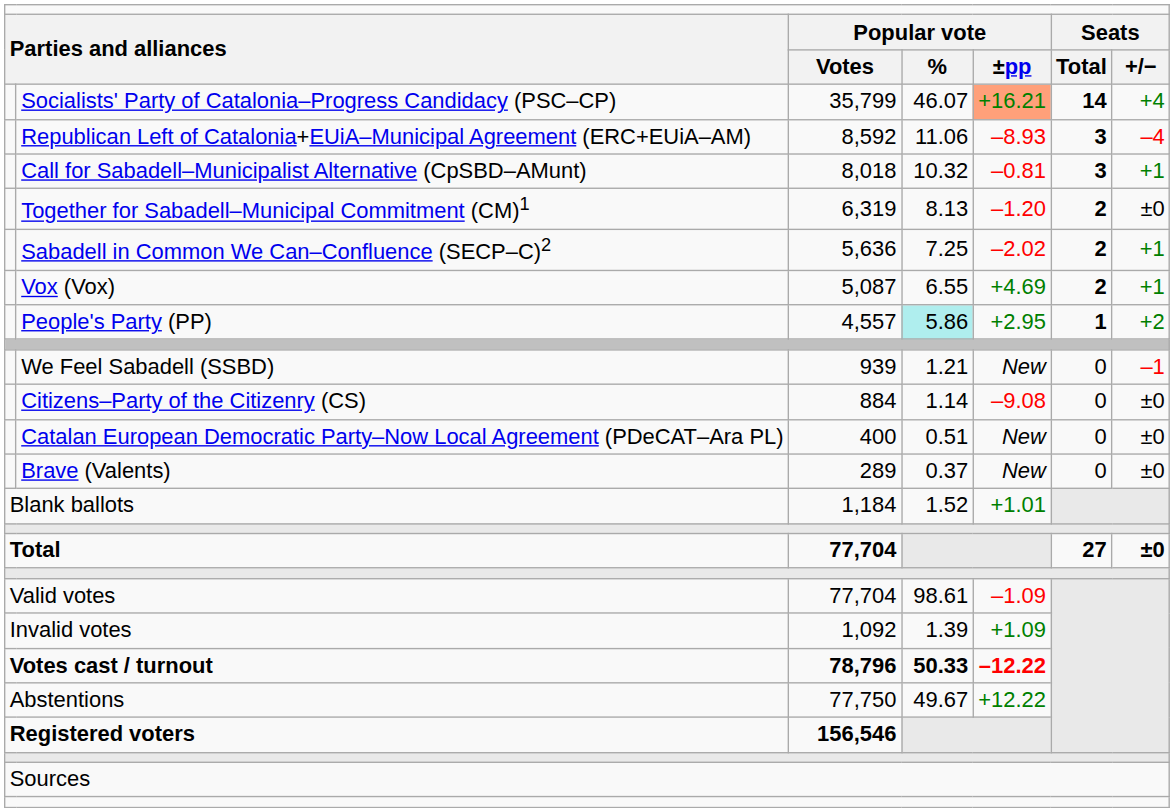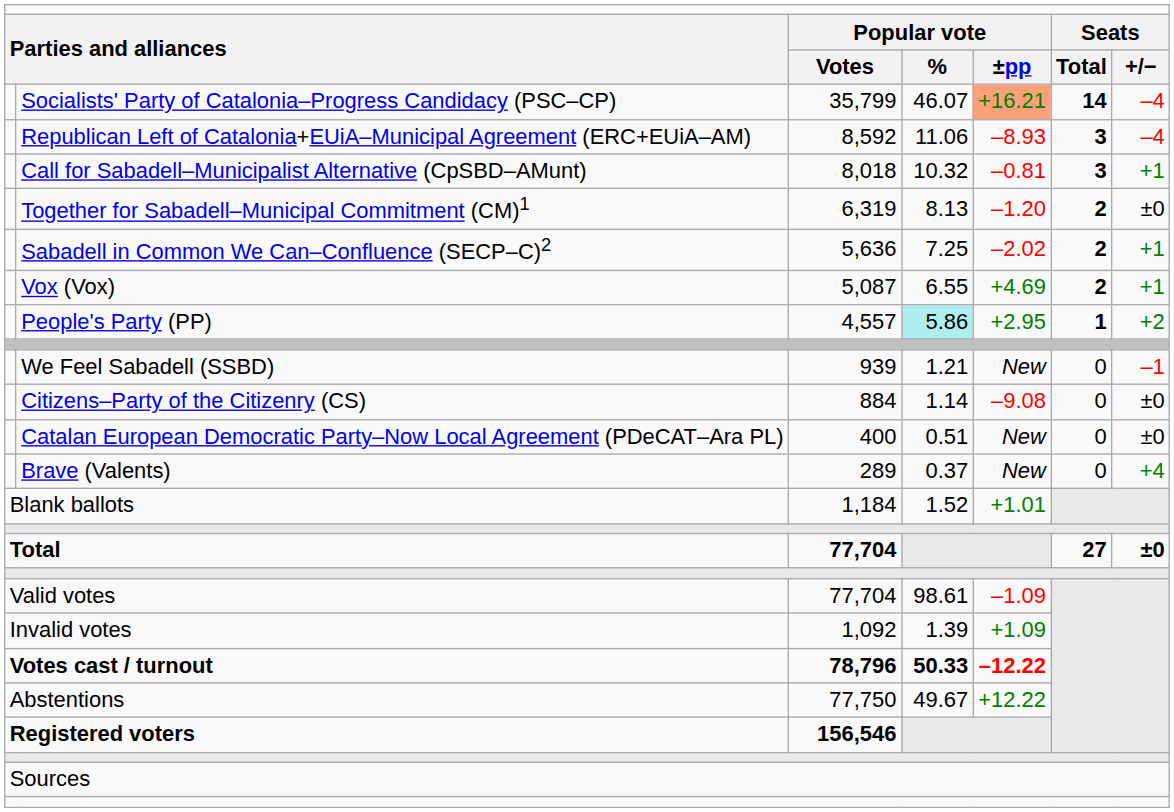Socialists' Party of Catalonia–Progress Candidacy (PSC–CP) | column 7: +4 -> –4
Brave (Valents) | column 7: ±0 -> +4
